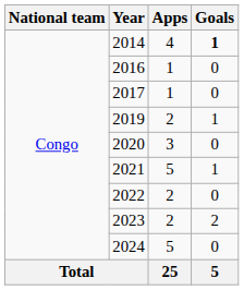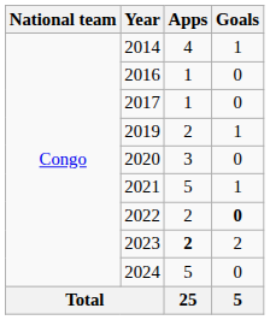2014 | Goals: bold -> normal
2022 | Goals: normal -> bold
2023 | Apps: normal -> bold
